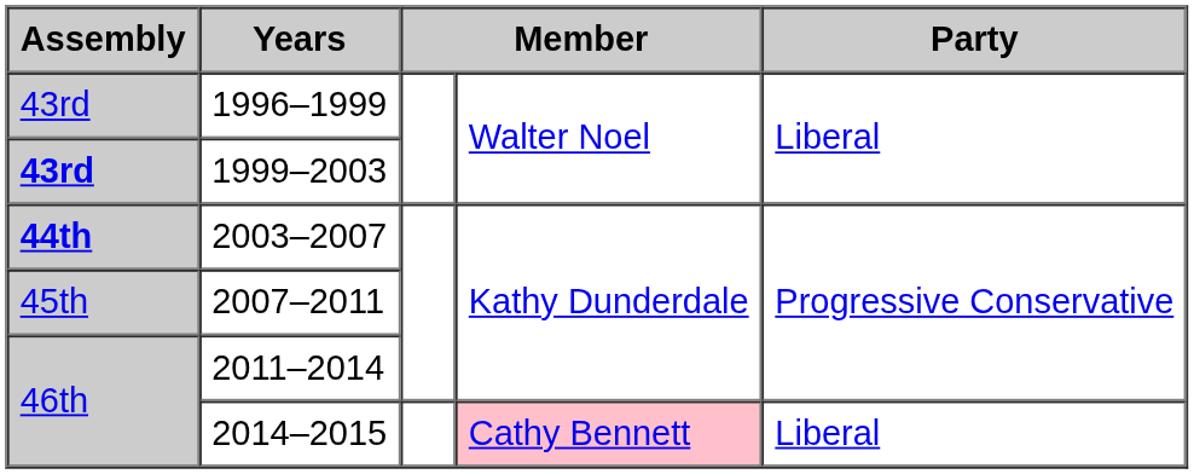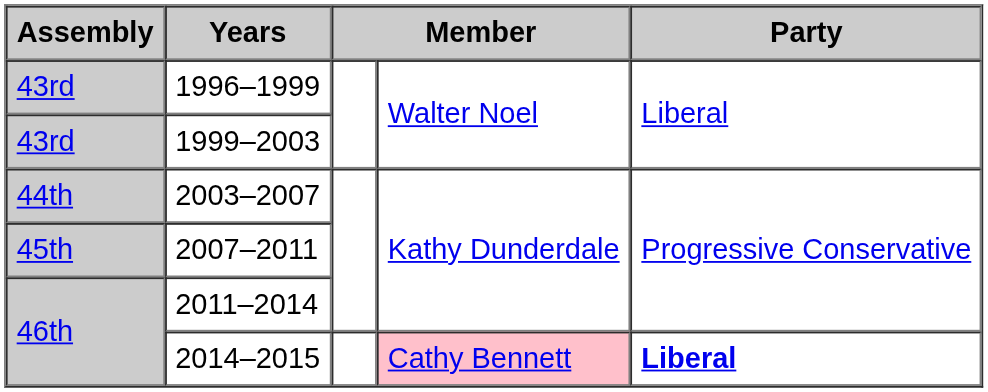1999–2003 | Assembly: bold -> normal
2003–2007 | Assembly: bold -> normal
2014–2015 | Party: normal -> bold
